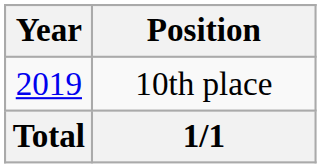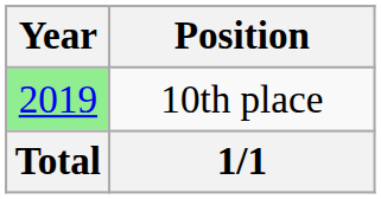10th place | Year: no background -> lightgreen background
